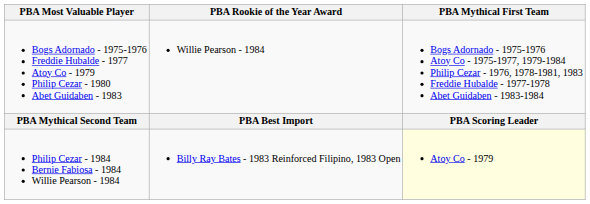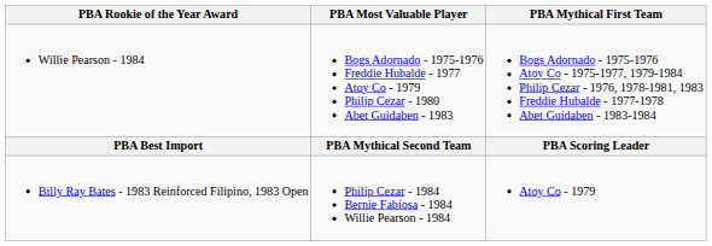columns swapped: PBA Most Valuable Player <-> PBA Rookie of the Year Award
row 4 | PBA Mythical First Team: lightyellow background -> no background
